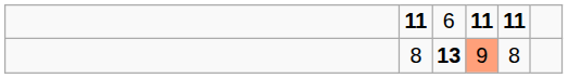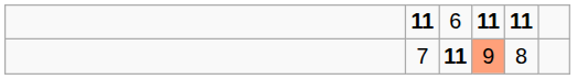row 2 | column 2: 8 -> 7
row 2 | column 3: 13 -> 11
